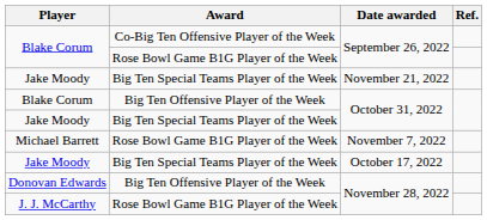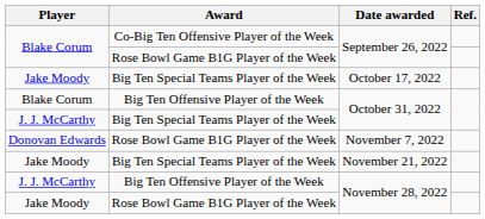rows swapped: October 17, 2022 <-> November 21, 2022
Big Ten Special Teams Player of the Week / October 31, 2022 | Player: Jake Moody -> J. J. McCarthy
November 7, 2022 | Player: Michael Barrett -> Donovan Edwards
Big Ten Offensive Player of the Week / November 28, 2022 | Player: Donovan Edwards -> J. J. McCarthy
Rose Bowl Game B1G Player of the Week / November 28, 2022 | Player: J. J. McCarthy -> Jake Moody
